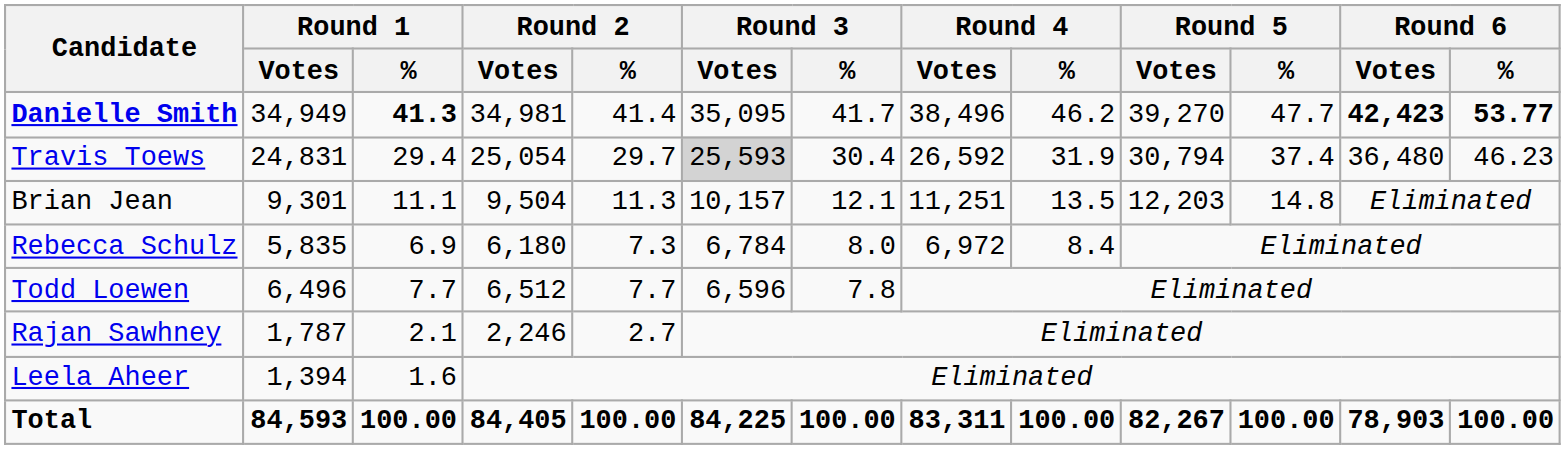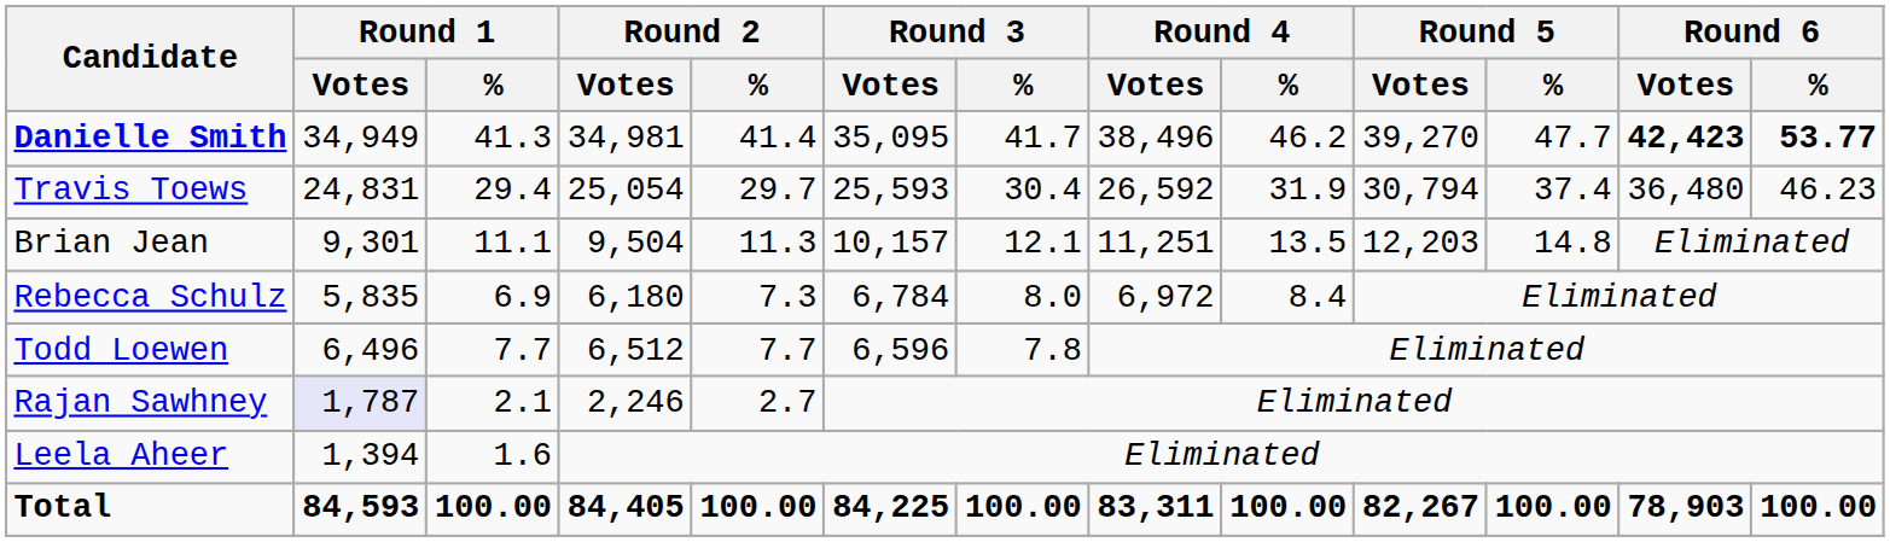Danielle Smith | Round 1 / %: bold -> normal
Travis Toews | Round 3 / Votes: lightgrey background -> no background
Rajan Sawhney | Round 1 / Votes: no background -> lavender background
